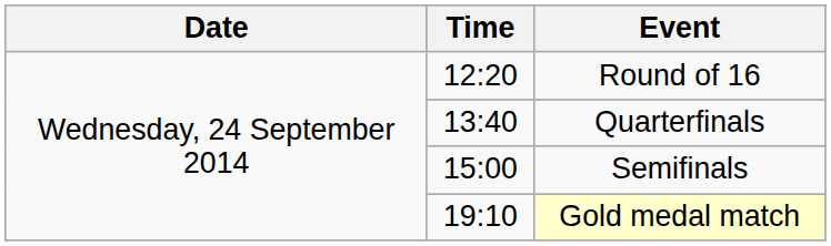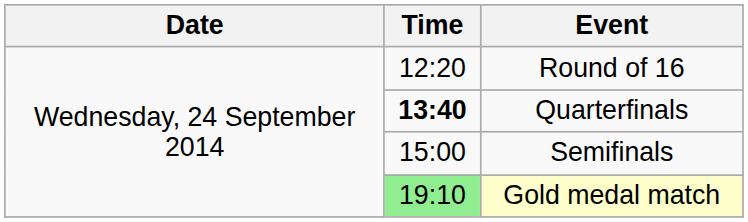Quarterfinals | Time: normal -> bold
Gold medal match | Time: no background -> lightgreen background
